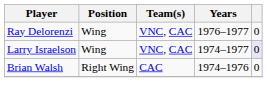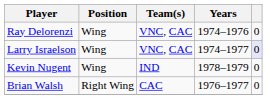Ray Delorenzi | Years: 1976–1977 -> 1974–1976
+ row: Kevin Nugent | Wing | IND | 1978–1979 | 0
Brian Walsh | Years: 1974–1976 -> 1976–1977
